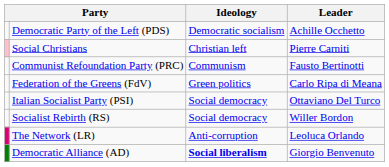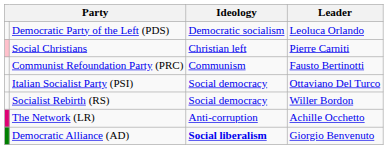Democratic Party of the Left (PDS) | Leader: Achille Occhetto -> Leoluca Orlando
- row: Federation of the Greens (FdV) | Green politics | Carlo Ripa di Meana
The Network (LR) | Leader: Leoluca Orlando -> Achille Occhetto
